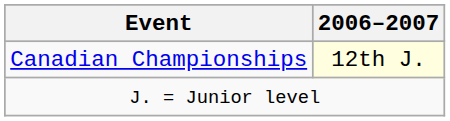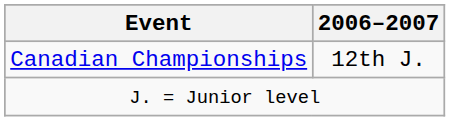Canadian Championships | 2006–2007: lightyellow background -> no background
